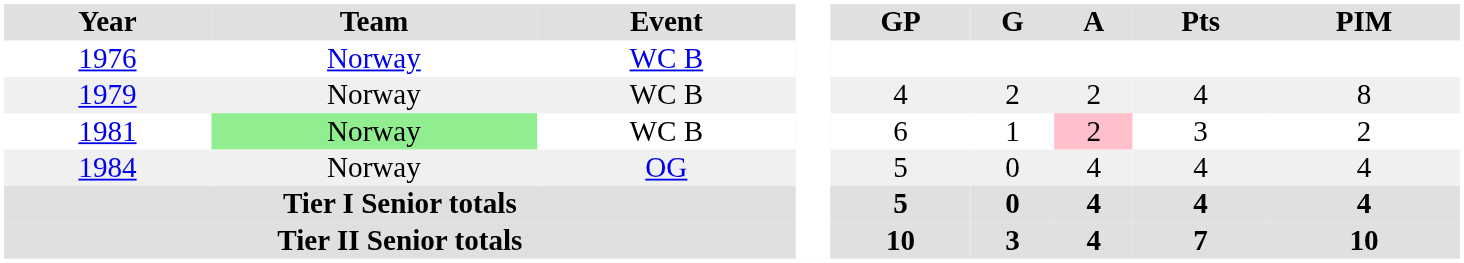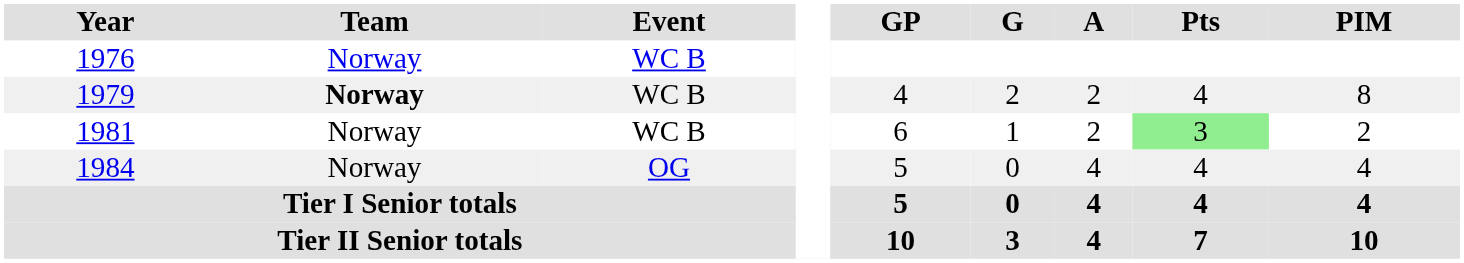1979 | Team: normal -> bold
1981 | Team: lightgreen background -> no background
1981 | A: pink background -> no background
1981 | Pts: no background -> lightgreen background
